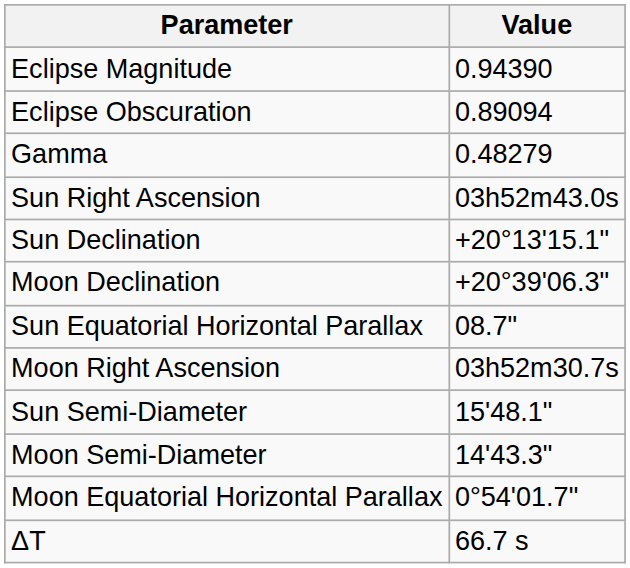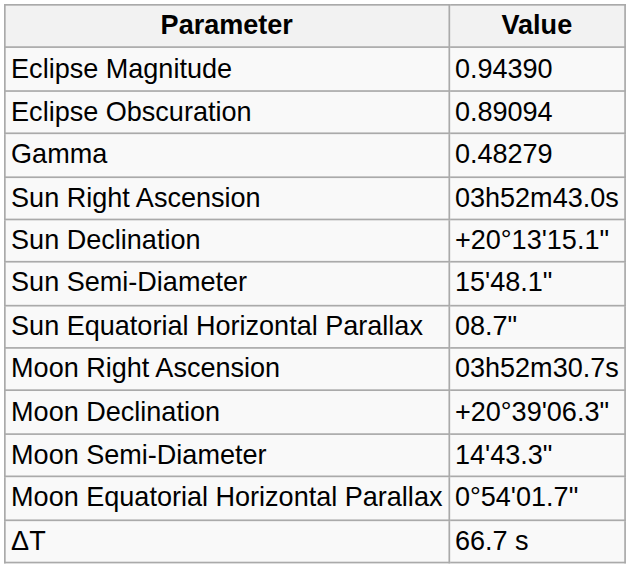rows swapped: Sun Semi-Diameter <-> Moon Declination
